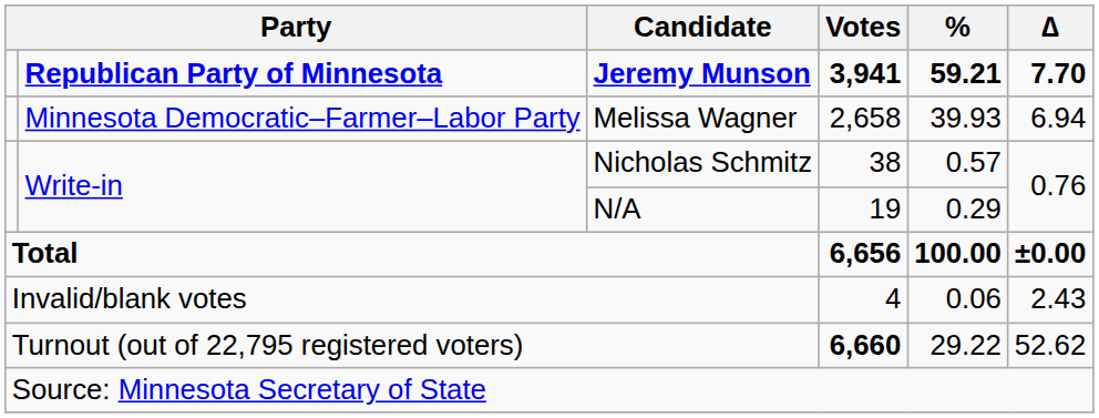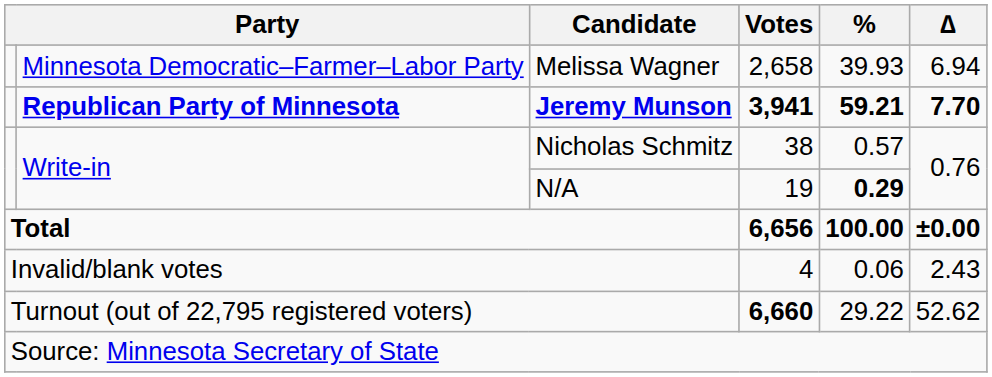rows swapped: Jeremy Munson <-> Melissa Wagner
N/A | %: normal -> bold
